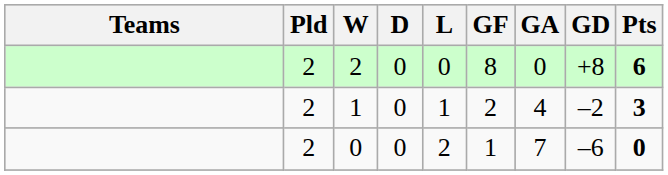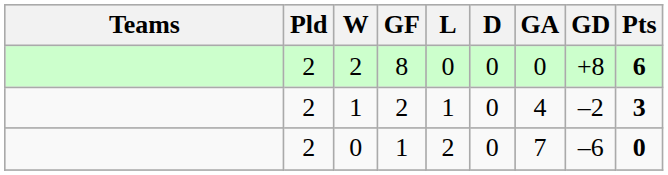columns swapped: D <-> GF
